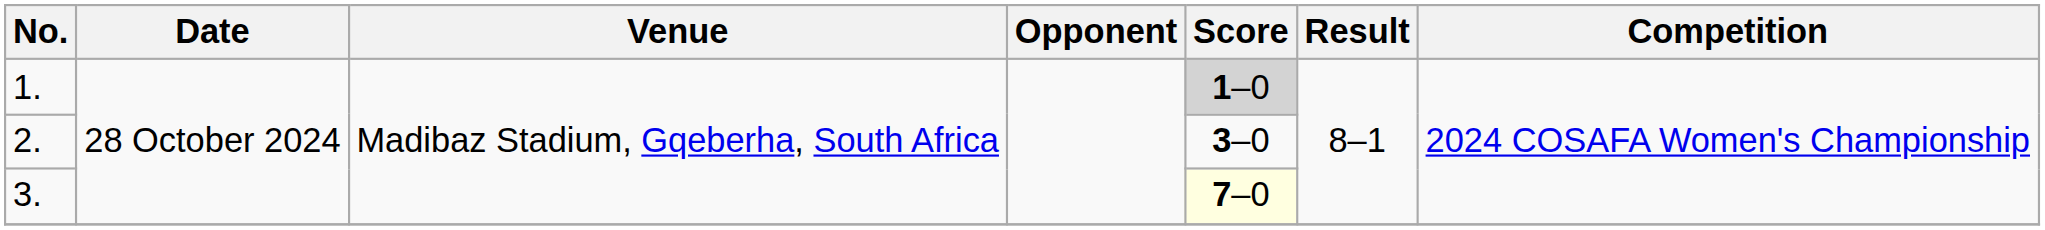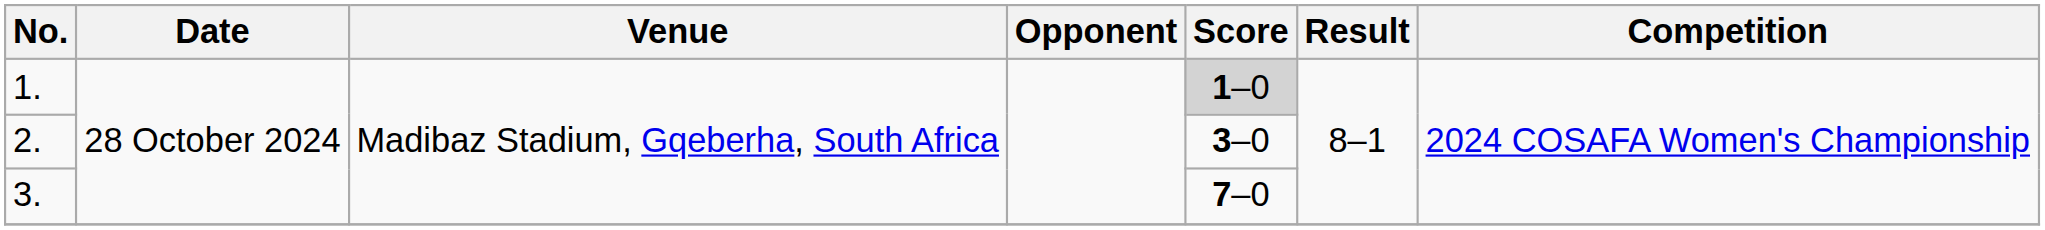3. | Score: lightyellow background -> no background
